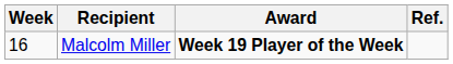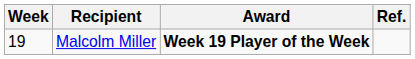Malcolm Miller | Week: 16 -> 19
